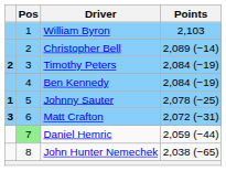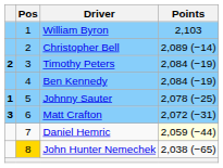Daniel Hemric | Pos: lightgreen background -> no background
Daniel Hemric | Points: no background -> lightyellow background
John Hunter Nemechek | Pos: no background -> gold background
